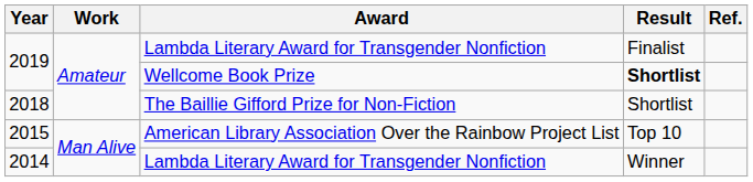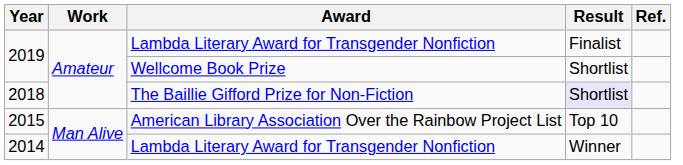2019 / Wellcome Book Prize | Result: bold -> normal
2018 | Result: no background -> lavender background
